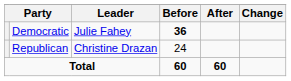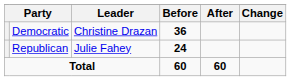Democratic | Leader: Julie Fahey -> Christine Drazan
Republican | Leader: Christine Drazan -> Julie Fahey
Republican | Before: normal -> bold
